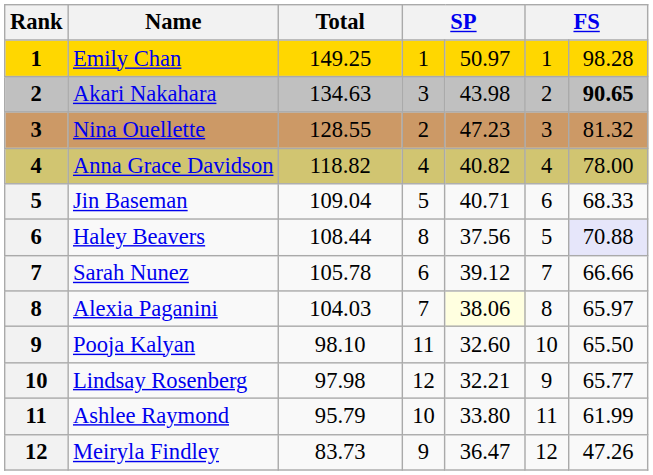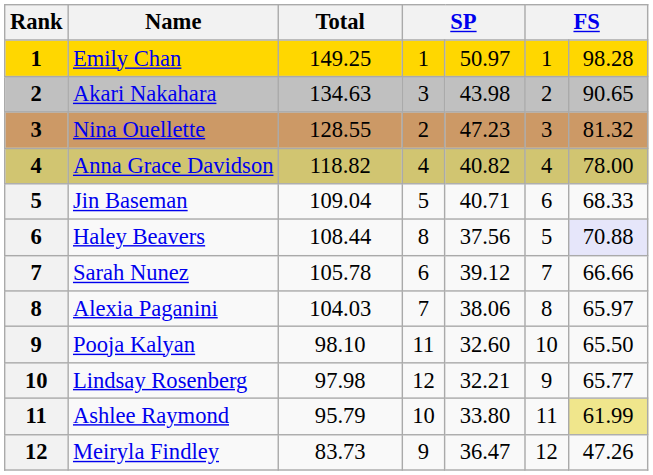Akari Nakahara | column 7: bold -> normal
Alexia Paganini | column 5: lightyellow background -> no background
Ashlee Raymond | column 7: no background -> khaki background
